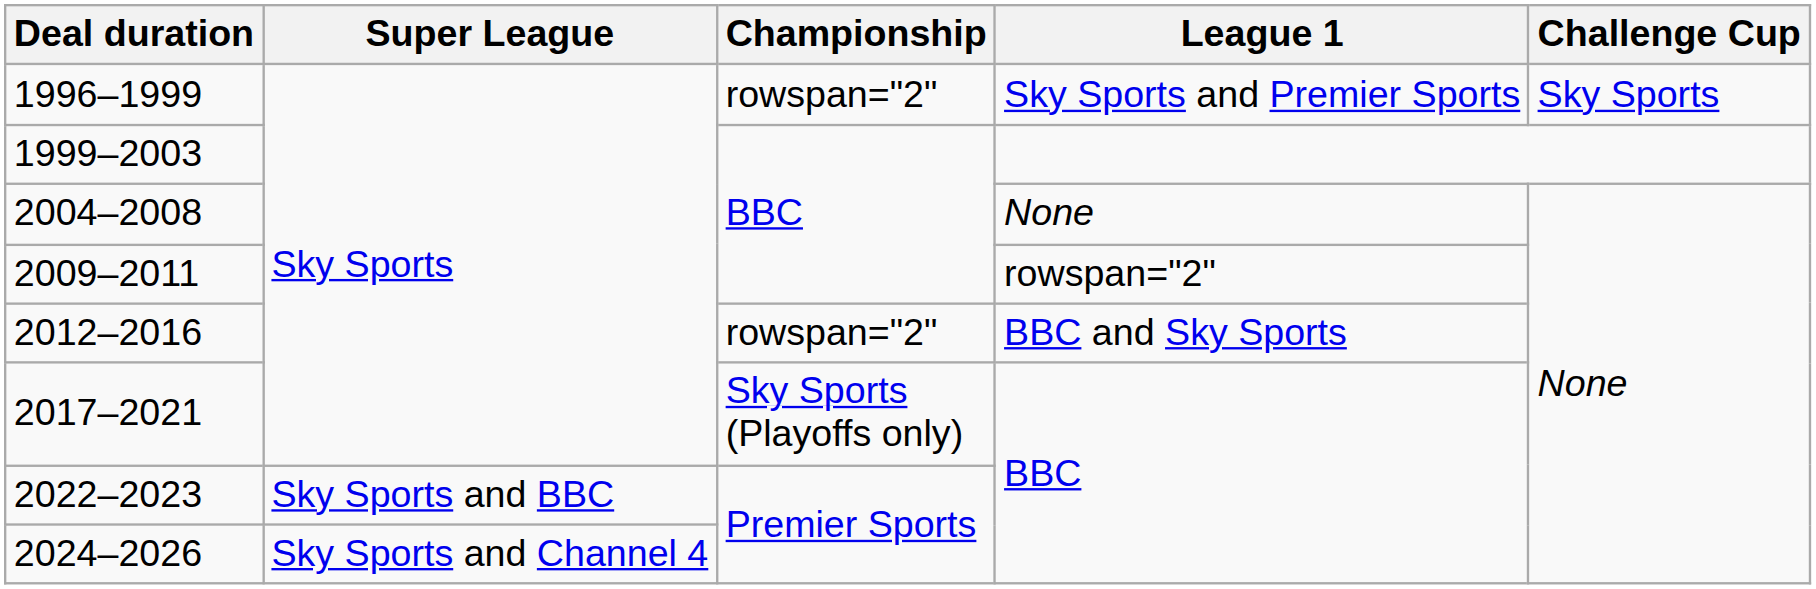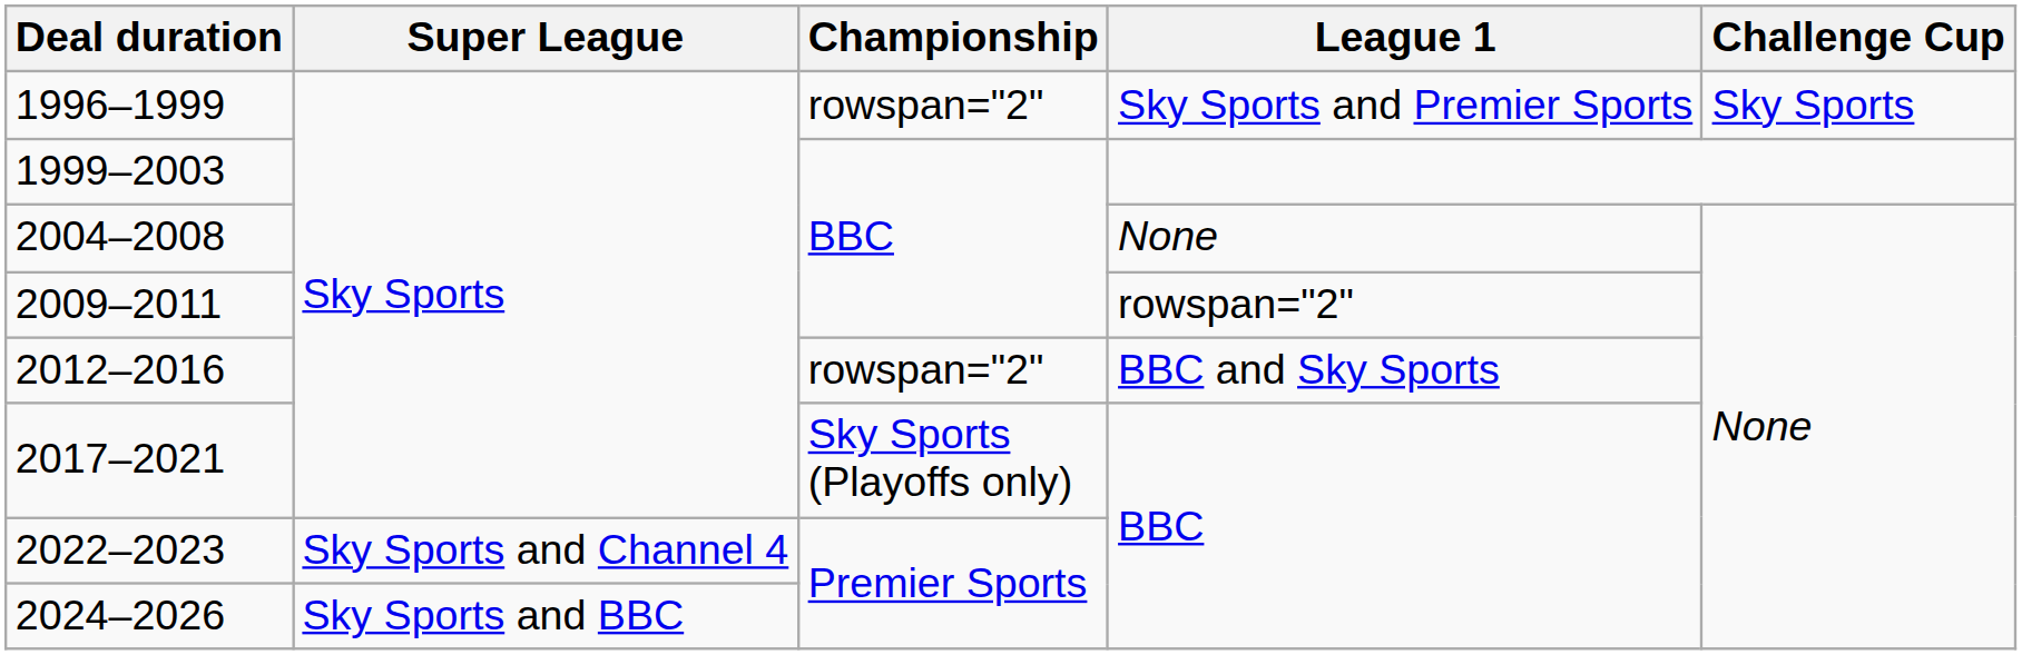2022–2023 | Super League: Sky Sports and BBC -> Sky Sports and Channel 4
2024–2026 | Super League: Sky Sports and Channel 4 -> Sky Sports and BBC
